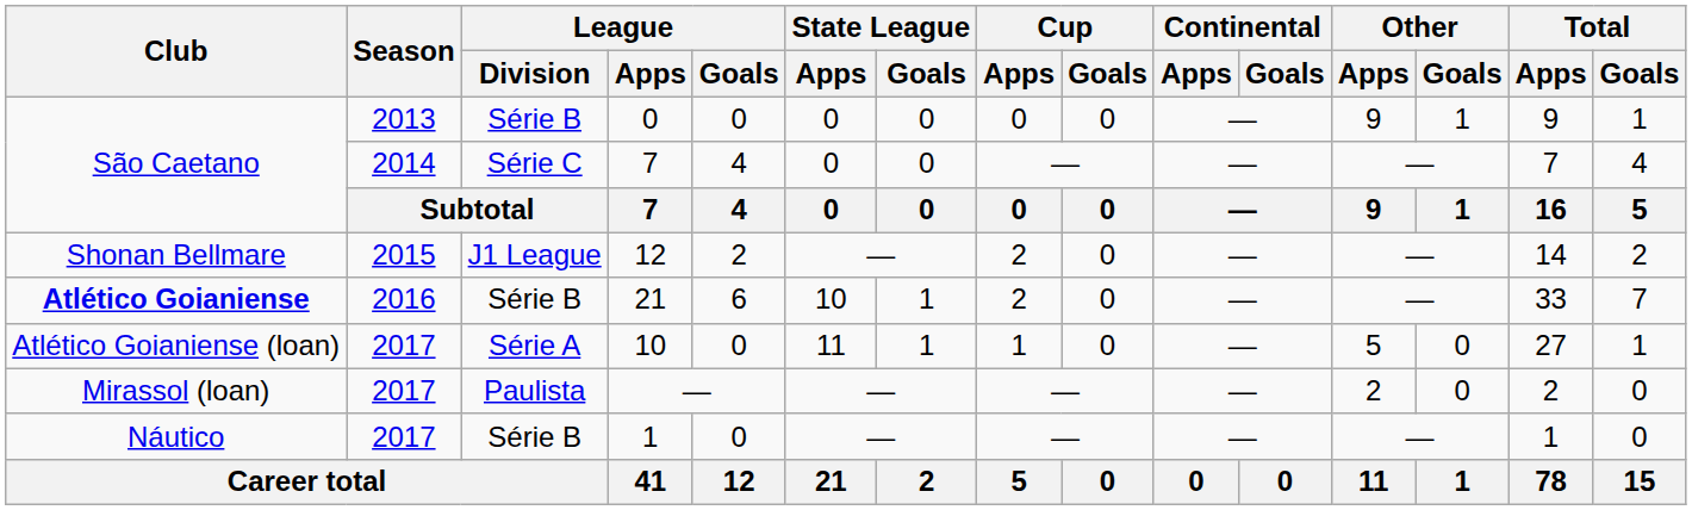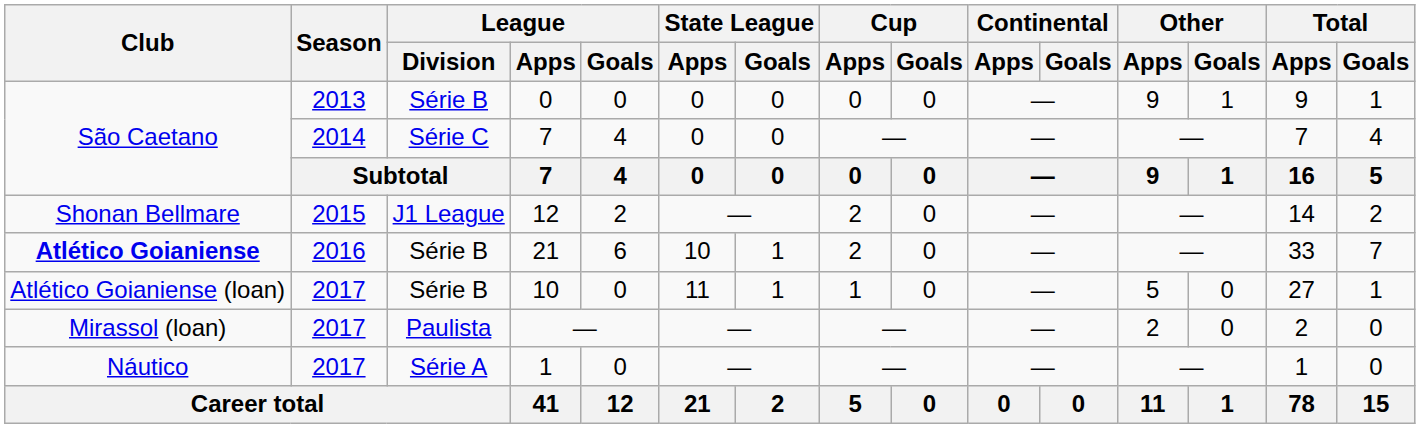row 8 | League / Division: Série A -> Série B
row 10 | League / Division: Série B -> Série A
